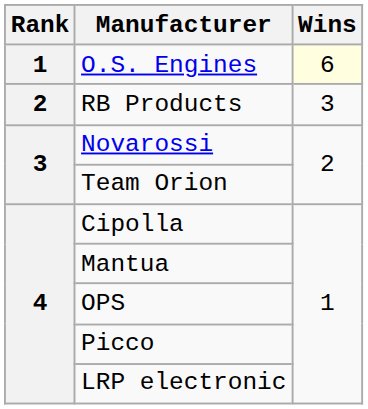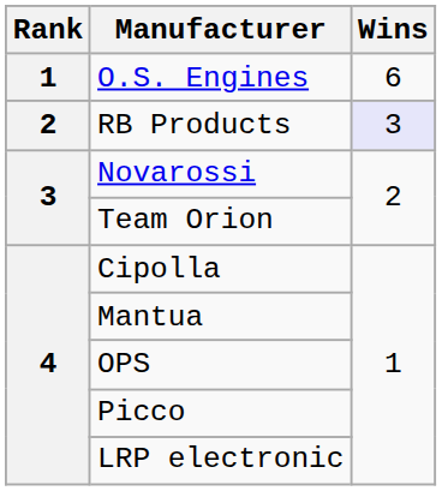O.S. Engines | Wins: lightyellow background -> no background
RB Products | Wins: no background -> lavender background
